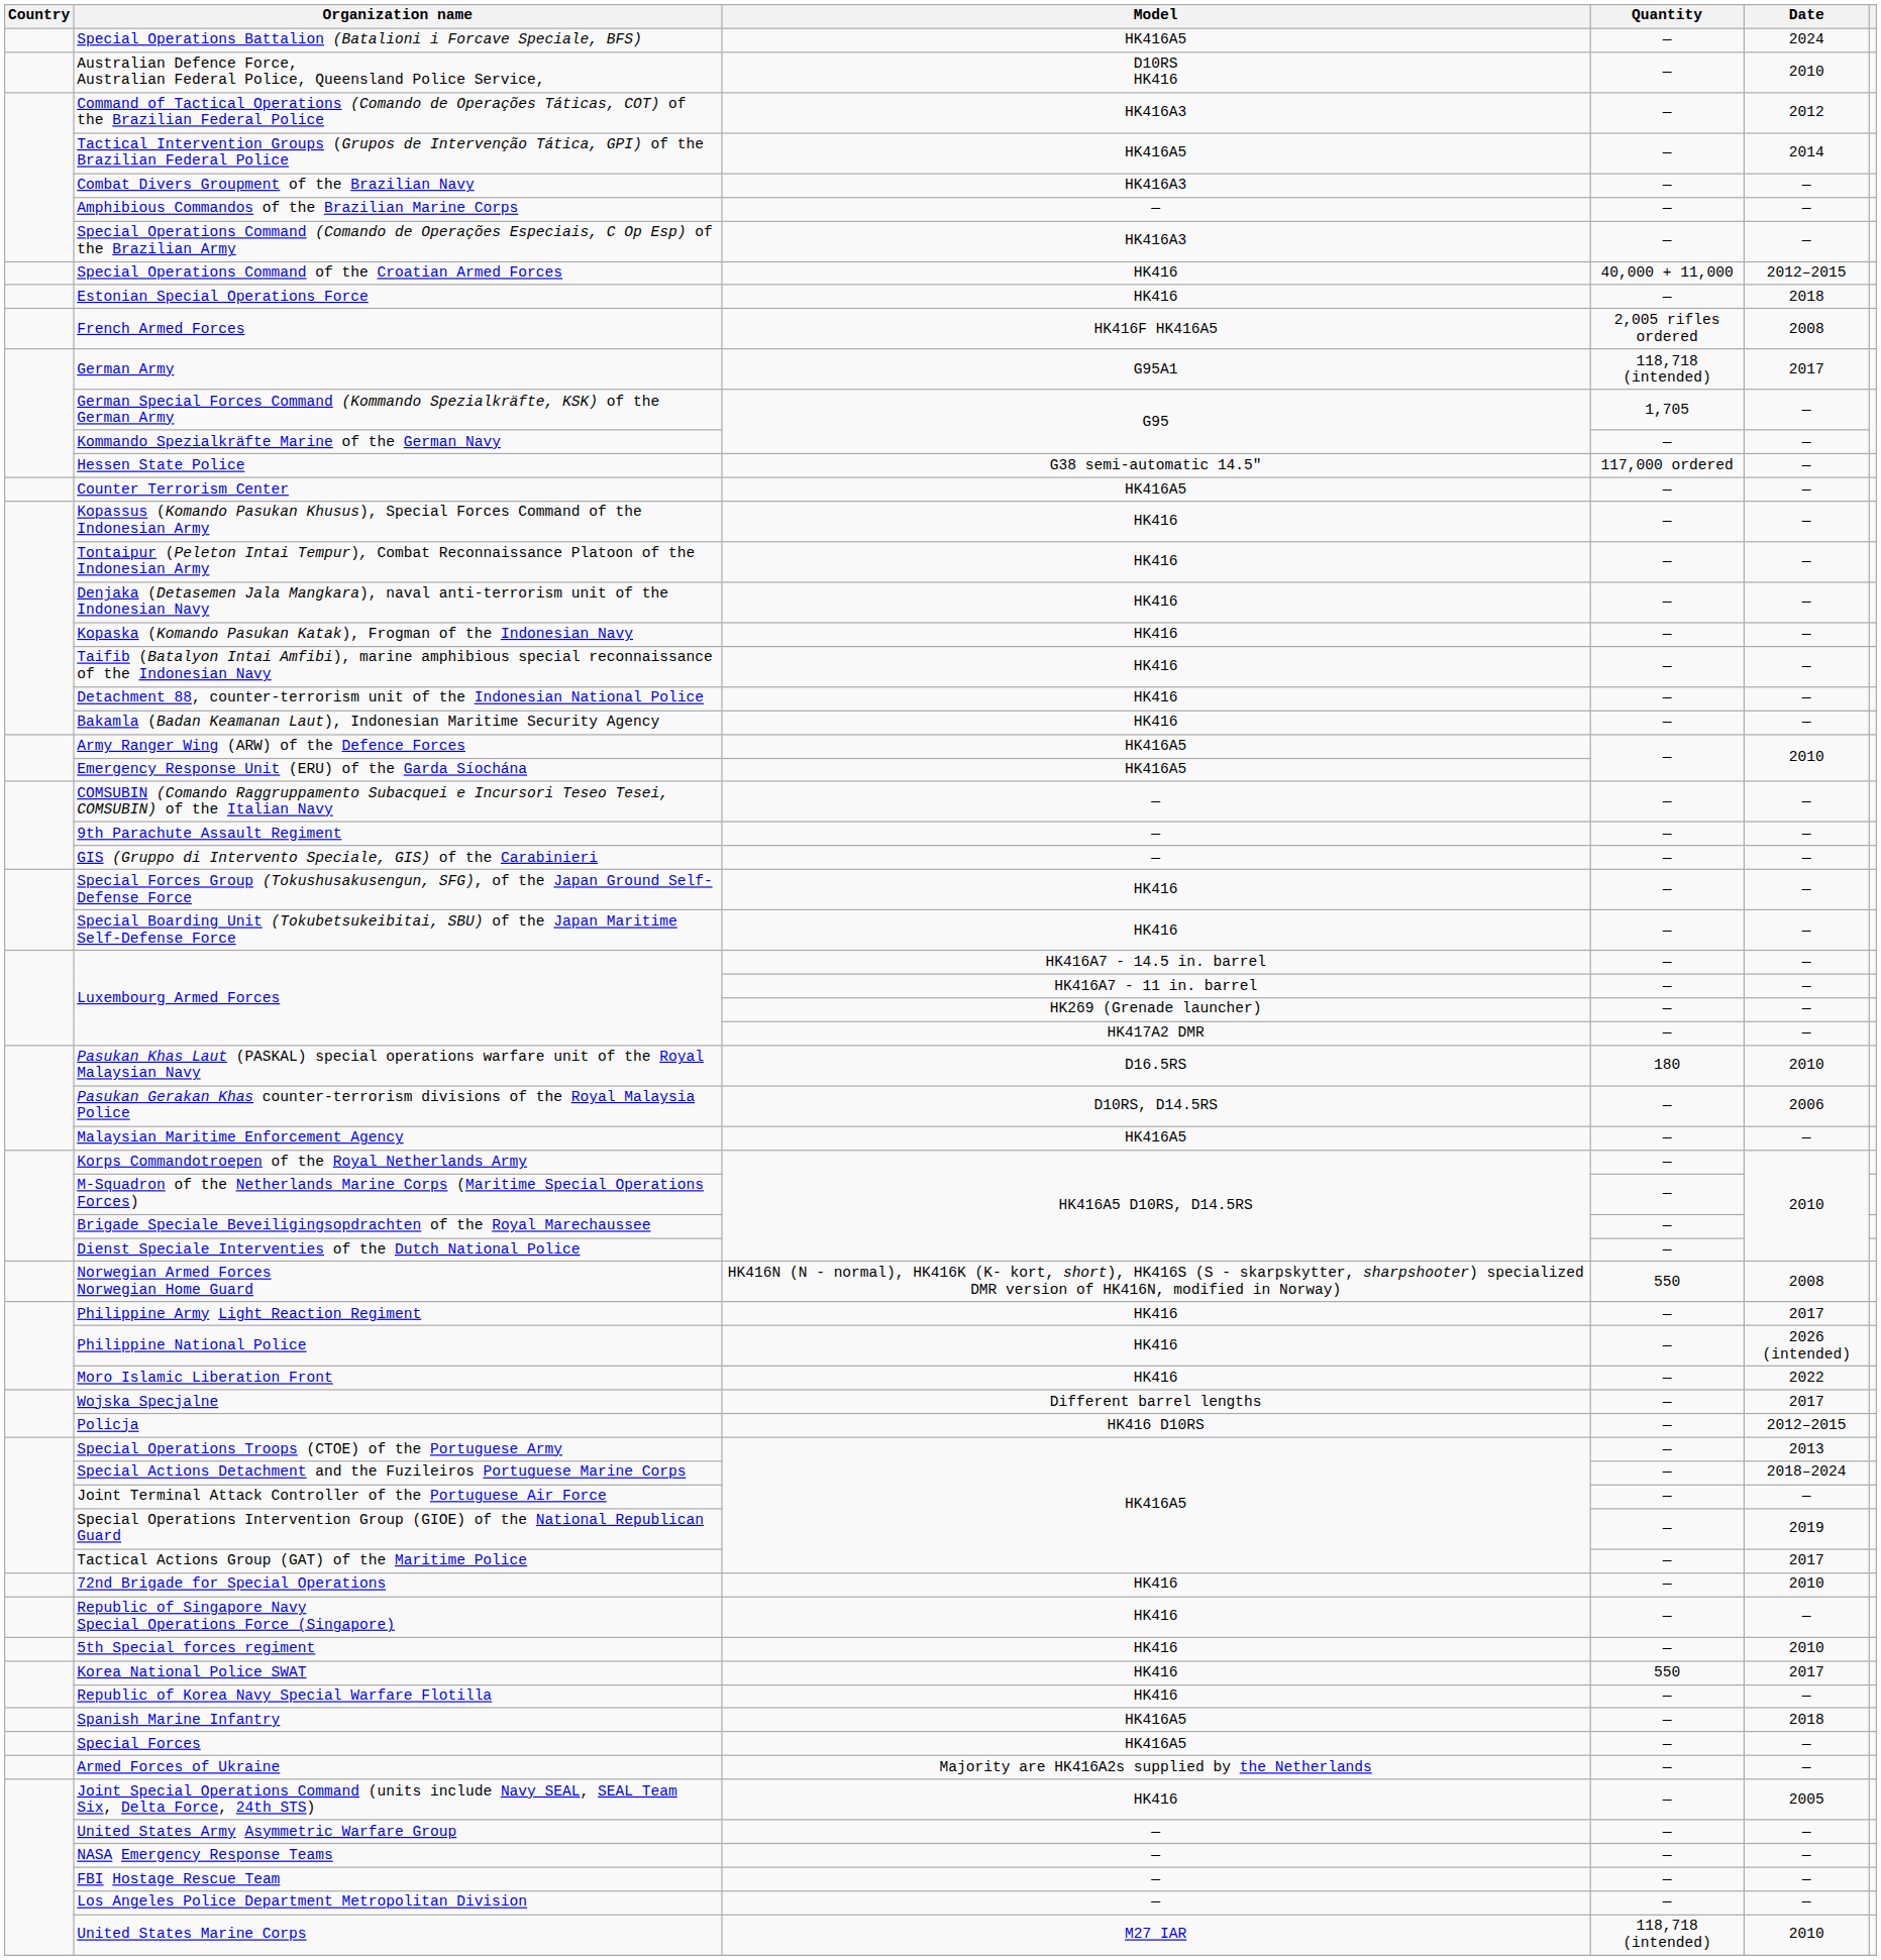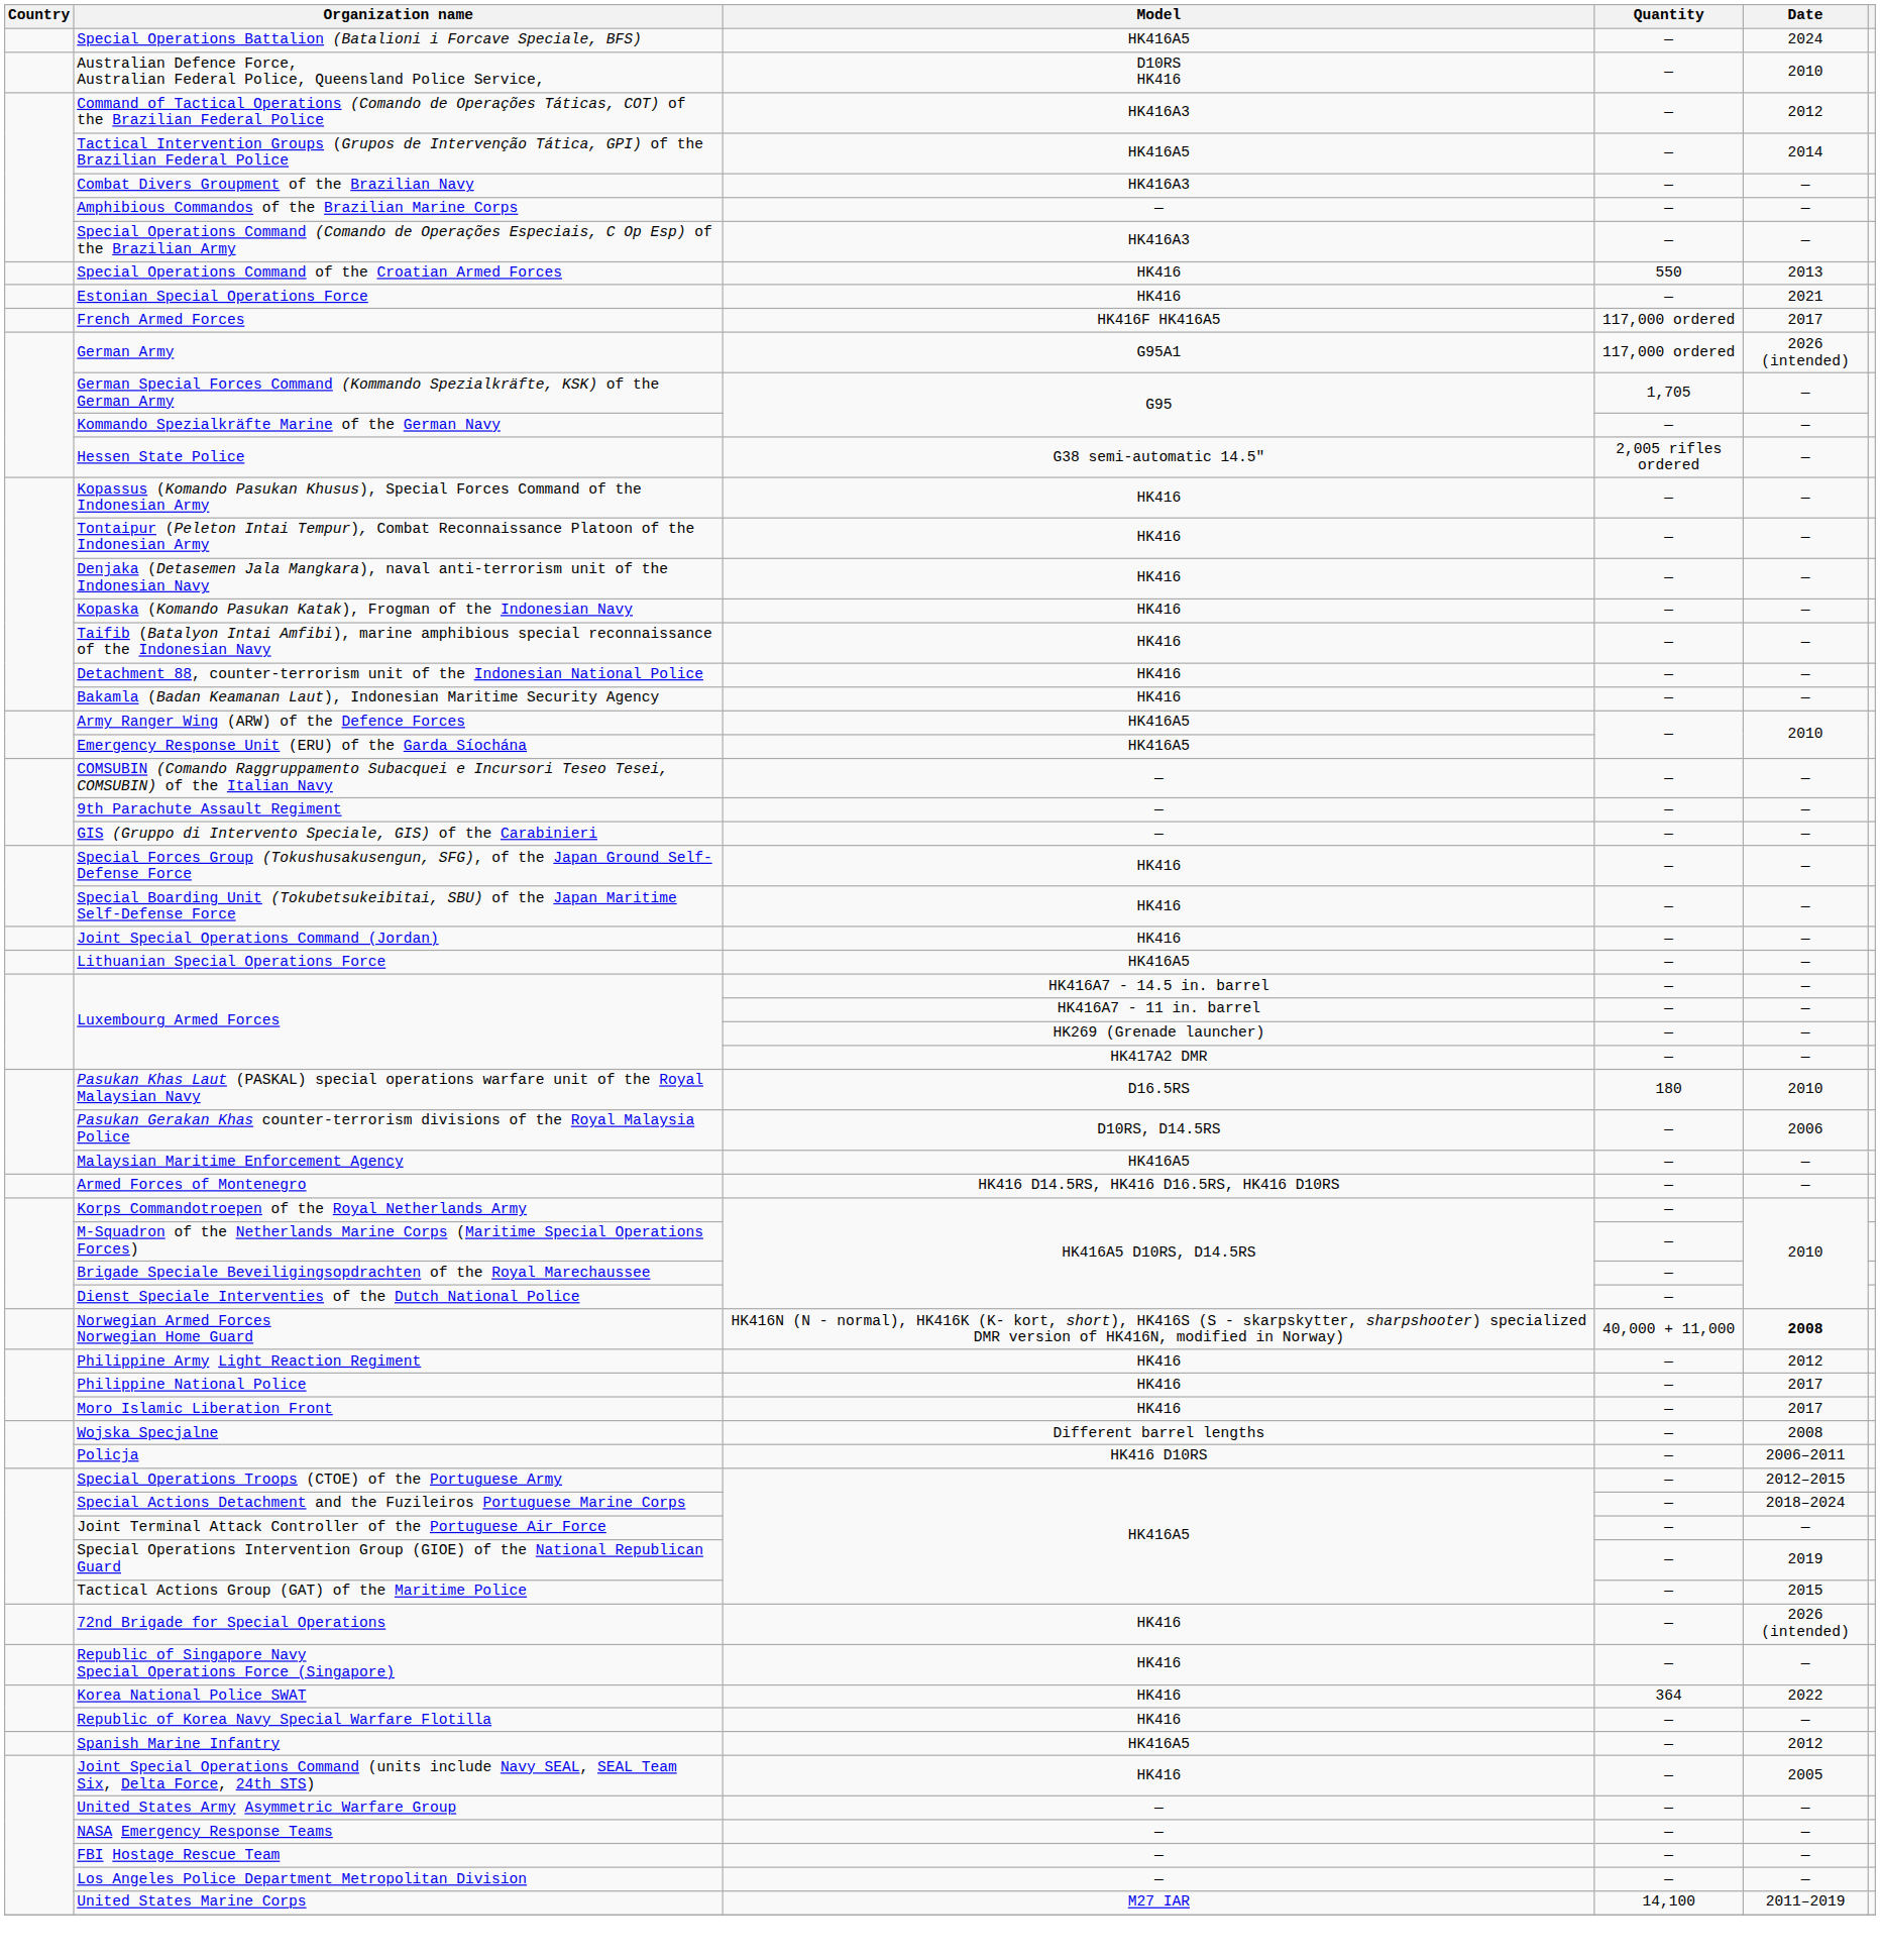Special Operations Command of the Croatian Armed Forces | Quantity: 40,000 + 11,000 -> 550
Special Operations Command of the Croatian Armed Forces | Date: 2012–2015 -> 2013
Estonian Special Operations Force | Date: 2018 -> 2021
French Armed Forces | Quantity: 2,005 rifles ordered -> 117,000 ordered
French Armed Forces | Date: 2008 -> 2017
German Army | Quantity: 118,718 (intended) -> 117,000 ordered
German Army | Date: 2017 -> 2026 (intended)
Hessen State Police | Quantity: 117,000 ordered -> 2,005 rifles ordered
- row: Counter Terrorism Center | HK416A5 | — | —
+ row: Joint Special Operations Command (Jordan) | HK416 | — | —
+ row: Lithuanian Special Operations Force | HK416A5 | — | —
+ row: Armed Forces of Montenegro | HK416 D14.5RS, HK416 D16.5RS, HK416 D10RS | — | —
Norwegian Armed Forces Norwegian Home Guard | Quantity: 550 -> 40,000 + 11,000
Norwegian Armed Forces Norwegian Home Guard | Date: normal -> bold
Philippine Army Light Reaction Regiment | Date: 2017 -> 2012
Philippine National Police | Date: 2026 (intended) -> 2017
Moro Islamic Liberation Front | Date: 2022 -> 2017
Wojska Specjalne | Date: 2017 -> 2008
Policja | Date: 2012–2015 -> 2006–2011
Special Operations Troops (CTOE) of the Portuguese Army | Date: 2013 -> 2012–2015
Tactical Actions Group (GAT) of the Maritime Police | Date: 2017 -> 2015
72nd Brigade for Special Operations | Date: 2010 -> 2026 (intended)
- row: 5th Special forces regiment | HK416 | — | 2010
Korea National Police SWAT | Quantity: 550 -> 364
Korea National Police SWAT | Date: 2017 -> 2022
Spanish Marine Infantry | Date: 2018 -> 2012
- row: Special Forces | HK416A5 | — | —
- row: Armed Forces of Ukraine | Majority are HK416A2s supplied by the Netherlands | — | —
United States Marine Corps | Quantity: 118,718 (intended) -> 14,100
United States Marine Corps | Date: 2010 -> 2011–2019
